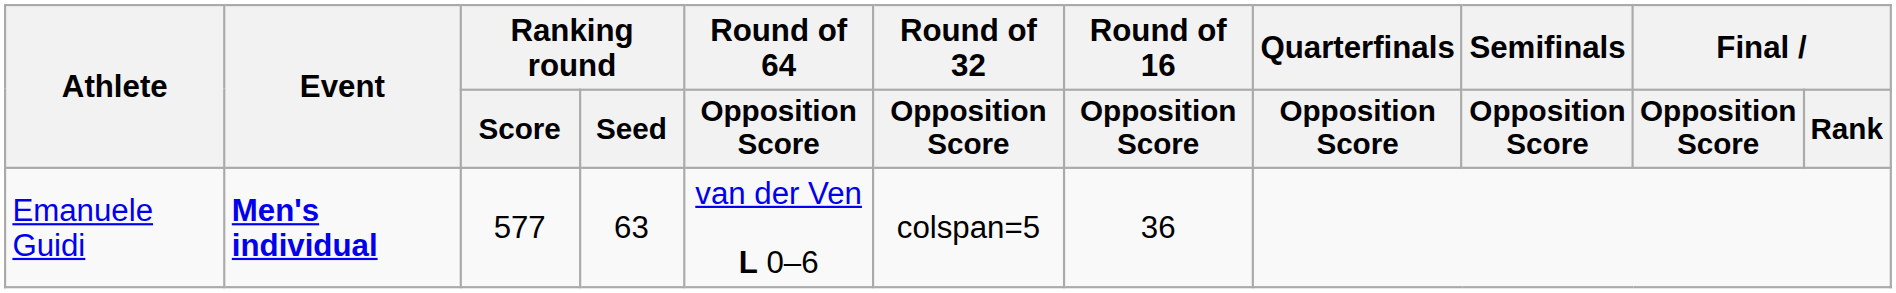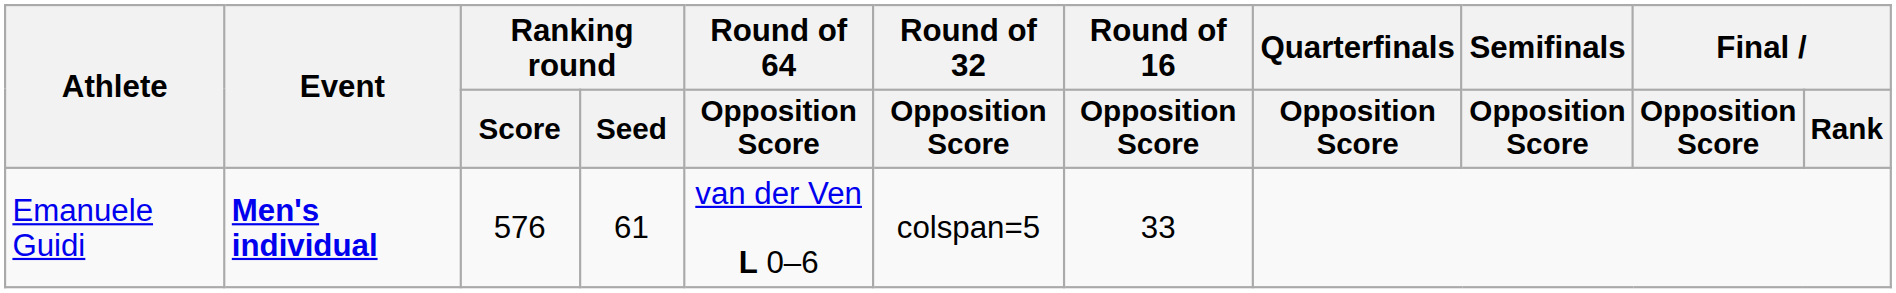Emanuele Guidi | Ranking round / Score: 577 -> 576
Emanuele Guidi | Ranking round / Seed: 63 -> 61
Emanuele Guidi | Round of 16 / Opposition Score: 36 -> 33
